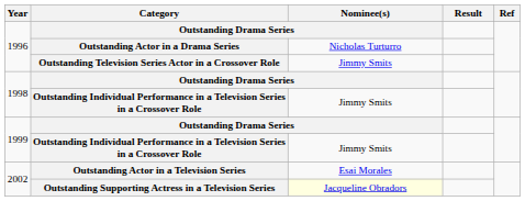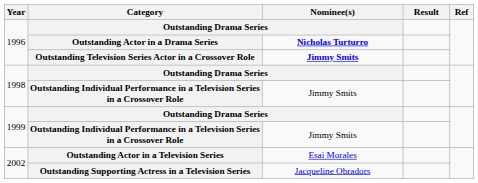Outstanding Actor in a Drama Series | Nominee(s): normal -> bold
Outstanding Television Series Actor in a Crossover Role | Nominee(s): normal -> bold
Outstanding Supporting Actress in a Television Series | Nominee(s): lightyellow background -> no background
